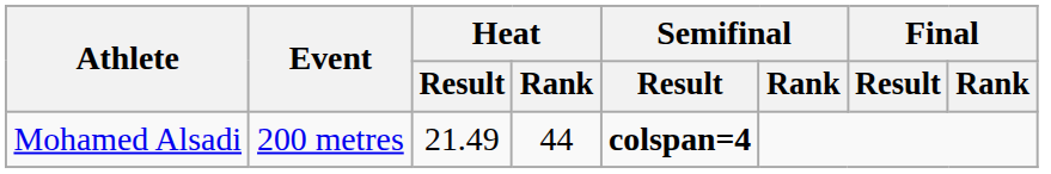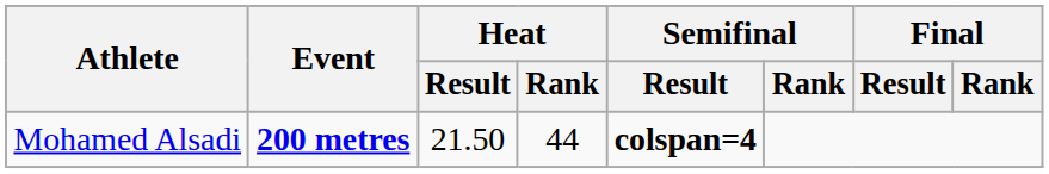Mohamed Alsadi | Event: normal -> bold
Mohamed Alsadi | Heat / Result: 21.49 -> 21.50
